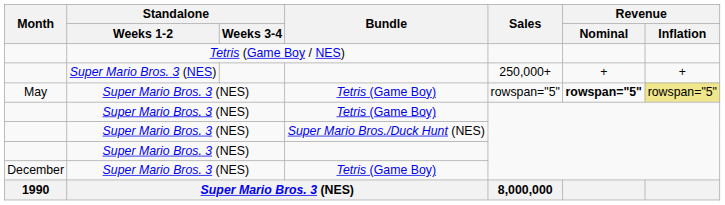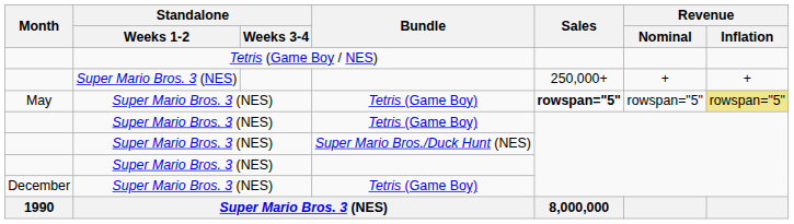May / Tetris (Game Boy) | Sales: normal -> bold
May / Tetris (Game Boy) | Revenue / Nominal: bold -> normal
